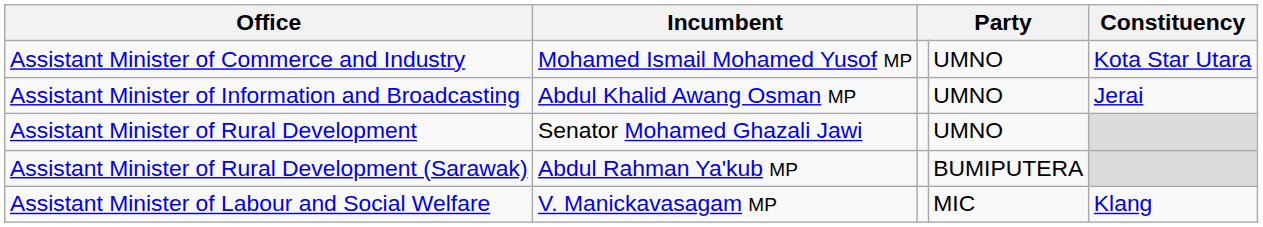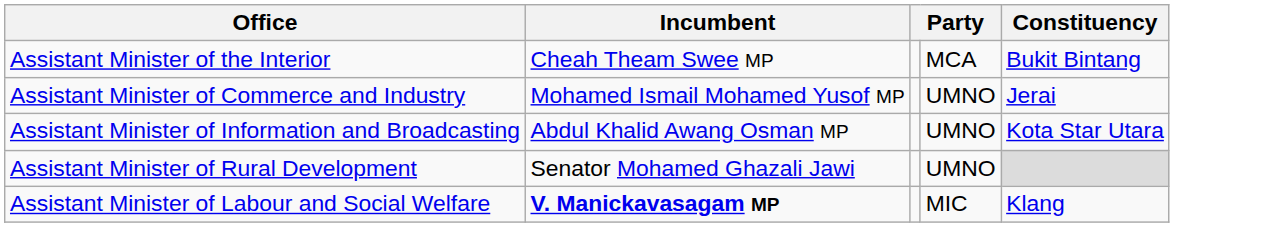+ row: Assistant Minister of the Interior | Cheah Theam Swee MP | MCA | Bukit Bintang
Assistant Minister of Commerce and Industry | Constituency: Kota Star Utara -> Jerai
Assistant Minister of Information and Broadcasting | Constituency: Jerai -> Kota Star Utara
- row: Assistant Minister of Rural Development (Sarawak) | Abdul Rahman Ya'kub MP | BUMIPUTERA
Assistant Minister of Labour and Social Welfare | Incumbent: normal -> bold
